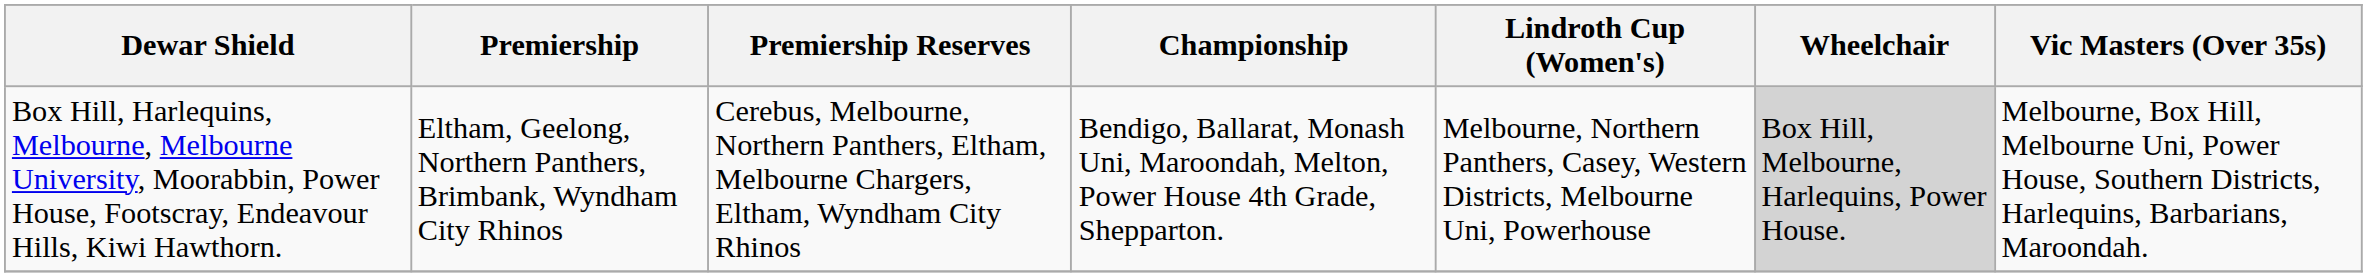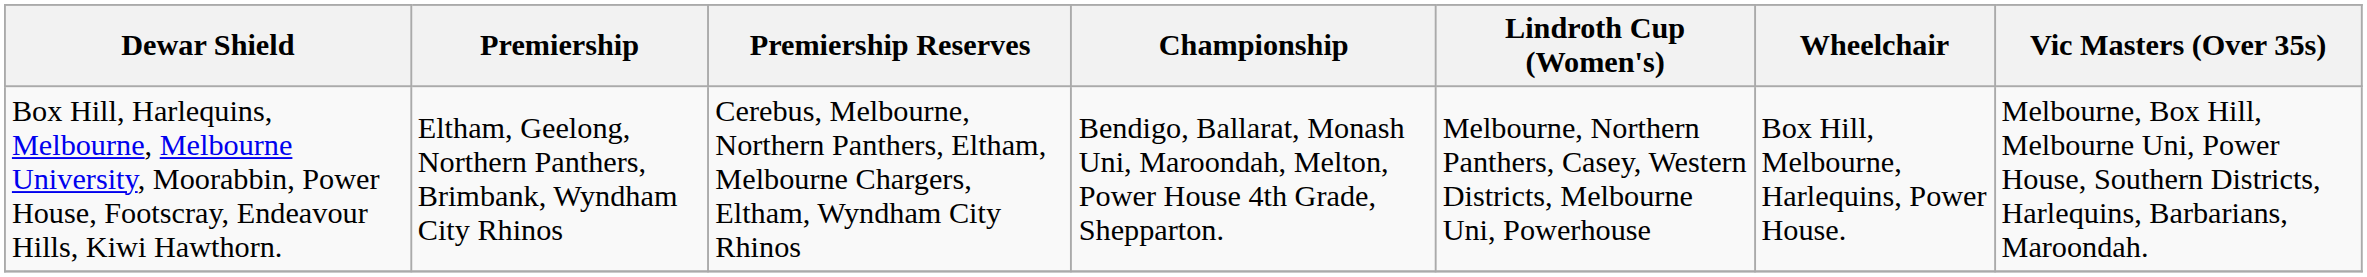row 2 | Wheelchair: lightgrey background -> no background
